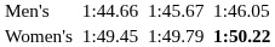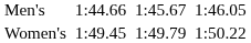Women's | column 4: bold -> normal
